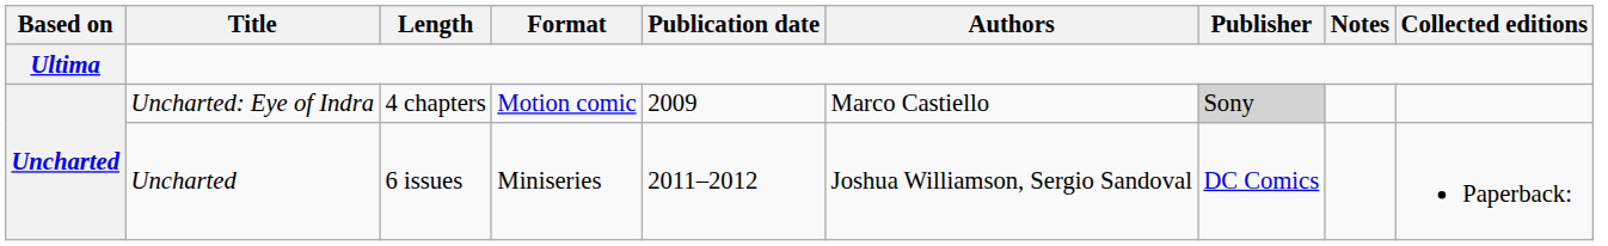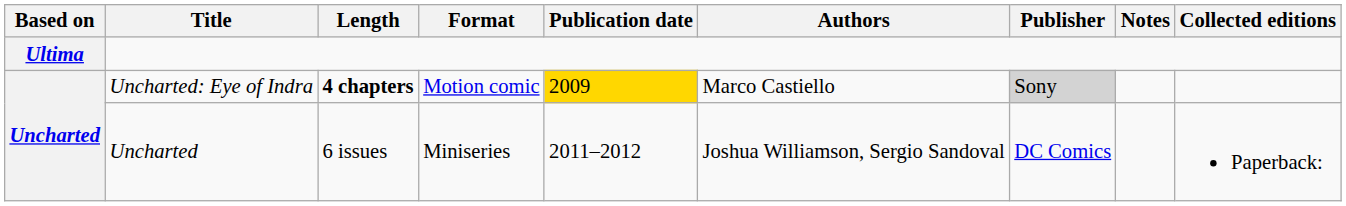Uncharted: Eye of Indra | Length: normal -> bold
Uncharted: Eye of Indra | Publication date: no background -> gold background
